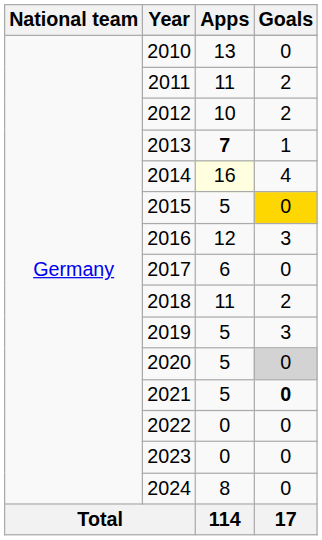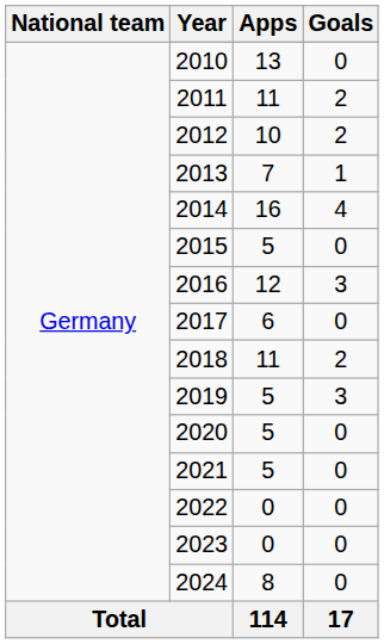2013 | Apps: bold -> normal
2014 | Apps: lightyellow background -> no background
2015 | Goals: gold background -> no background
2020 | Goals: lightgrey background -> no background
2021 | Goals: bold -> normal
